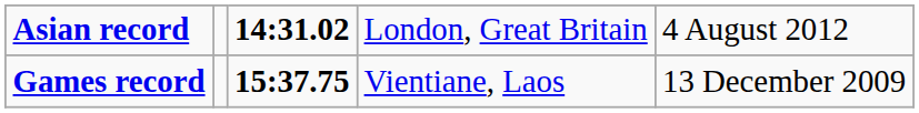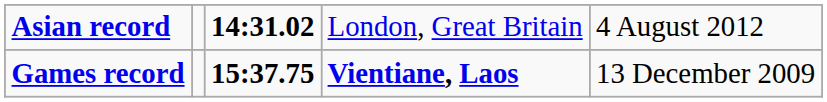Games record | column 4: normal -> bold
